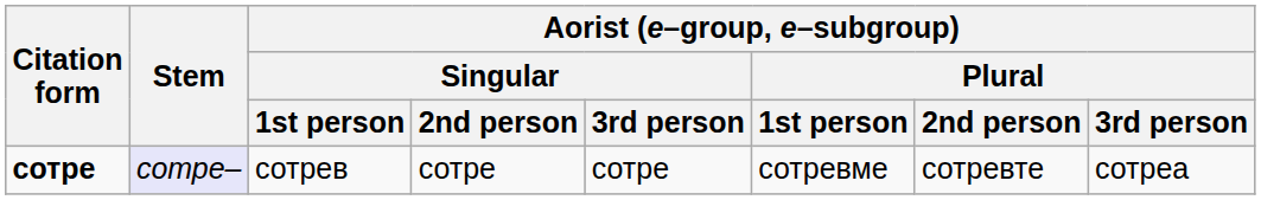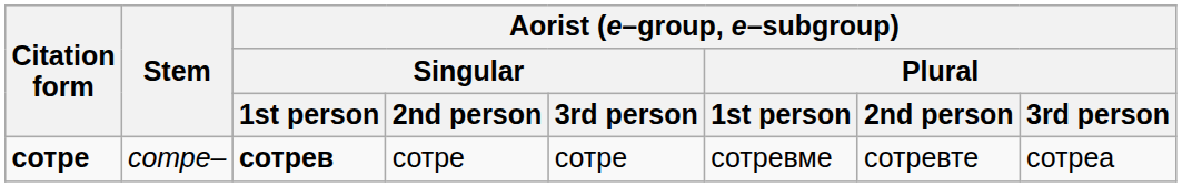row 4 | Stem: lavender background -> no background
row 4 | Aorist (е–group, е–subgroup) / Singular / 1st person: normal -> bold
